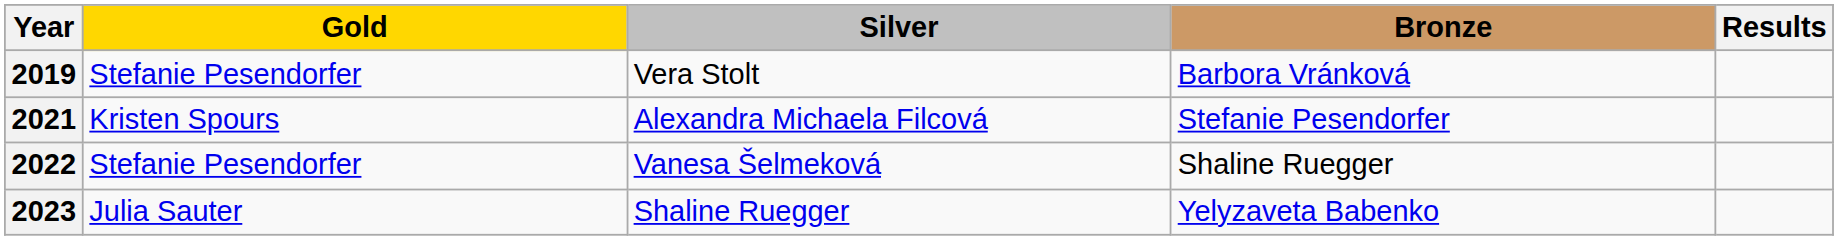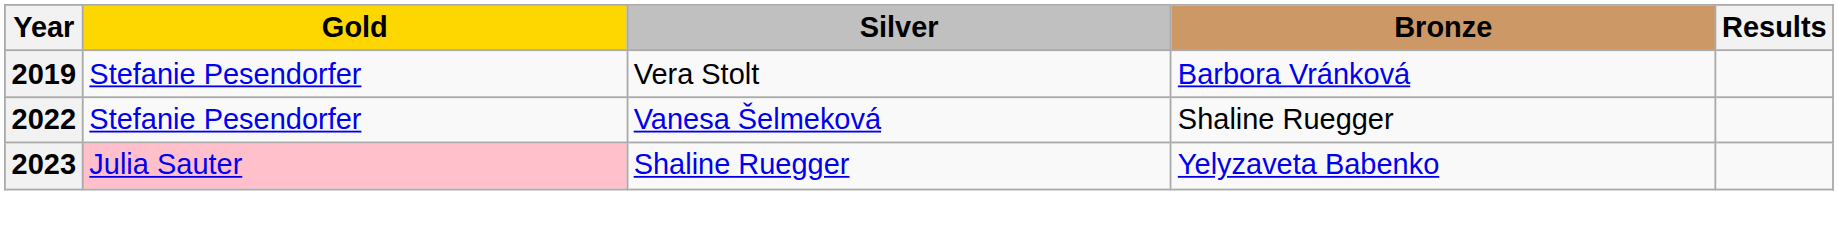- row: 2021 | Kristen Spours | Alexandra Michaela Filcová | Stefanie Pesendorfer
2023 | Gold: no background -> pink background
